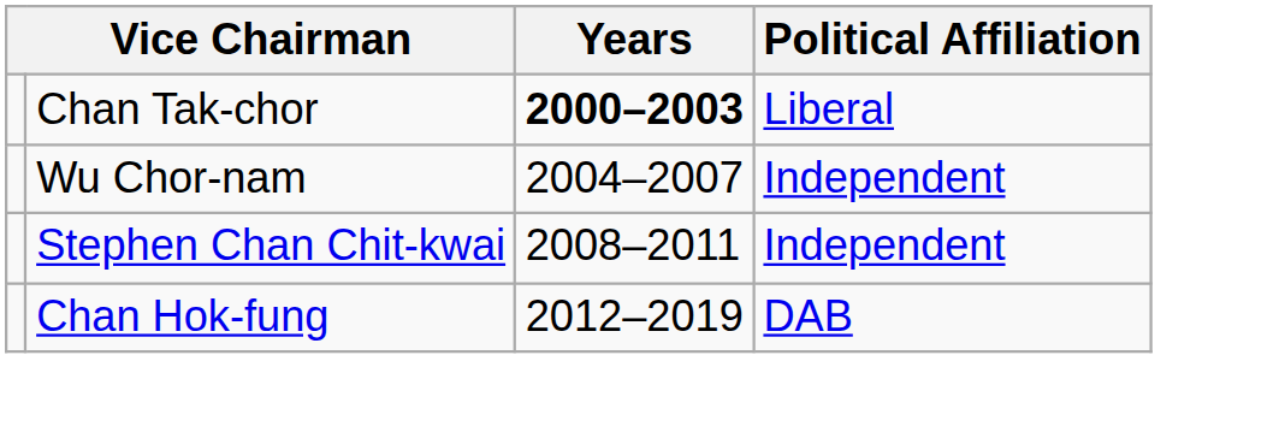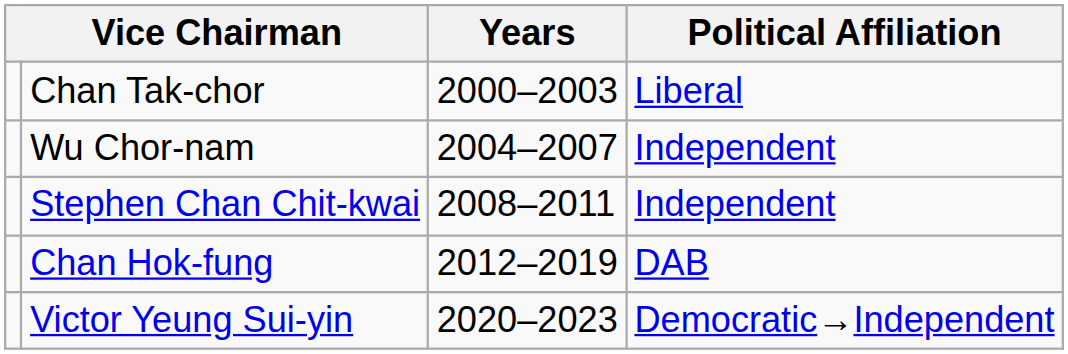Chan Tak-chor | Years: bold -> normal
+ row: Victor Yeung Sui-yin | 2020–2023 | Democratic→Independent
